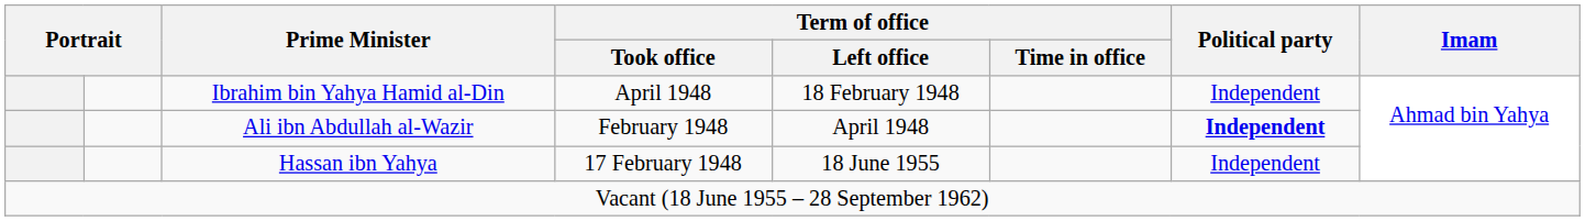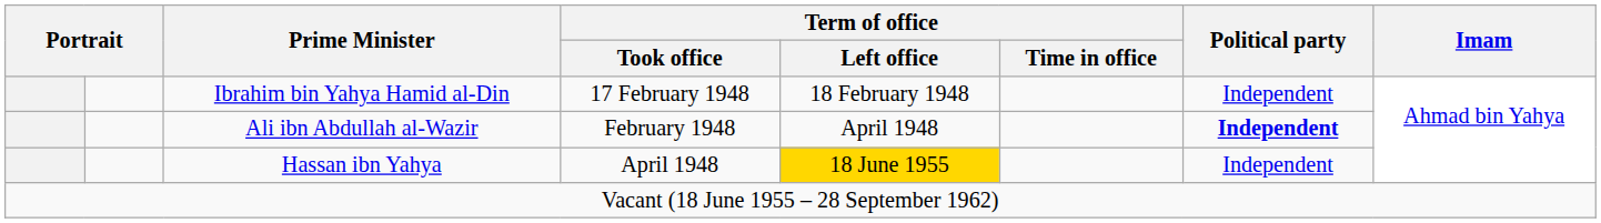Ibrahim bin Yahya Hamid al-Din | Term of office / Took office: April 1948 -> 17 February 1948
Hassan ibn Yahya | Term of office / Took office: 17 February 1948 -> April 1948
Hassan ibn Yahya | Term of office / Left office: no background -> gold background
